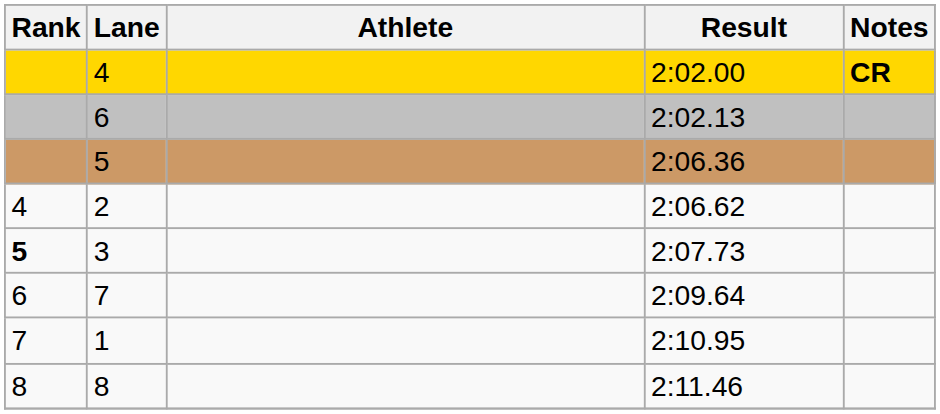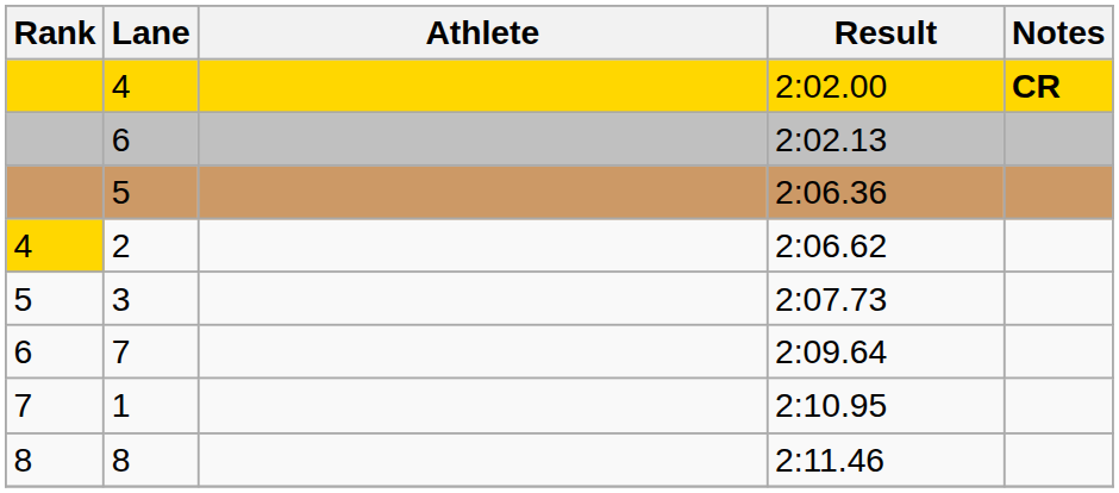2 | Rank: no background -> gold background
3 | Rank: bold -> normal
